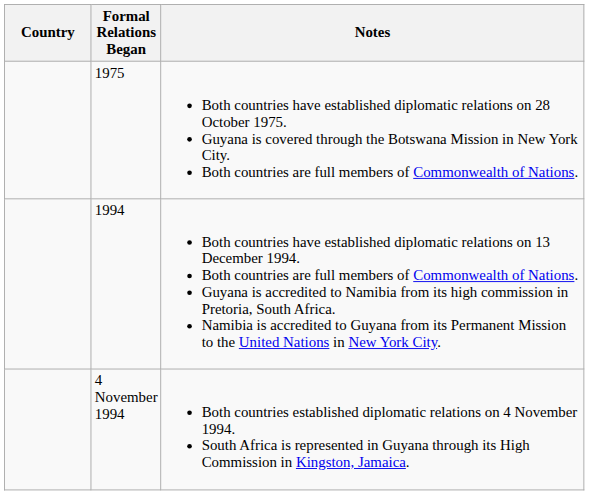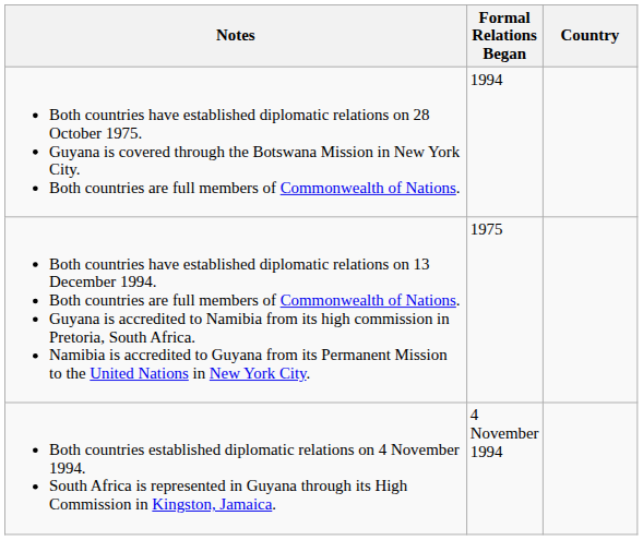columns swapped: Country <-> Notes
row 2 | Formal Relations Began: 1975 -> 1994
row 3 | Formal Relations Began: 1994 -> 1975
